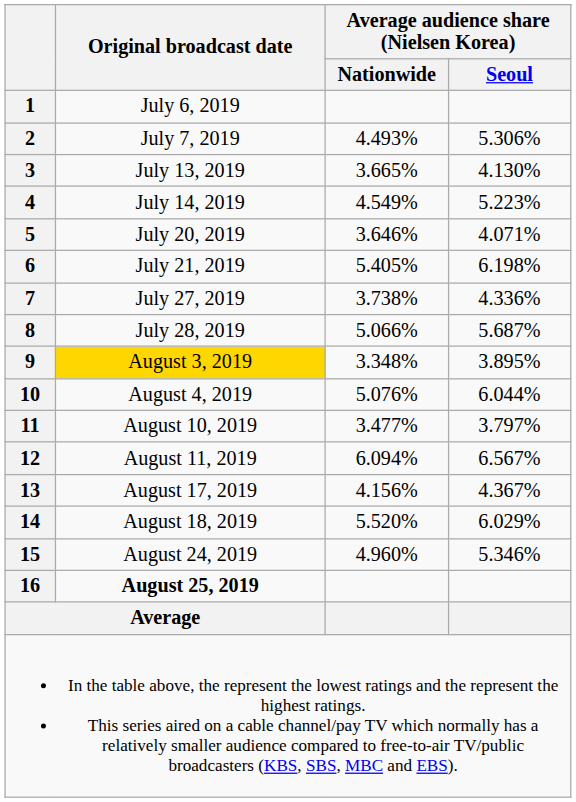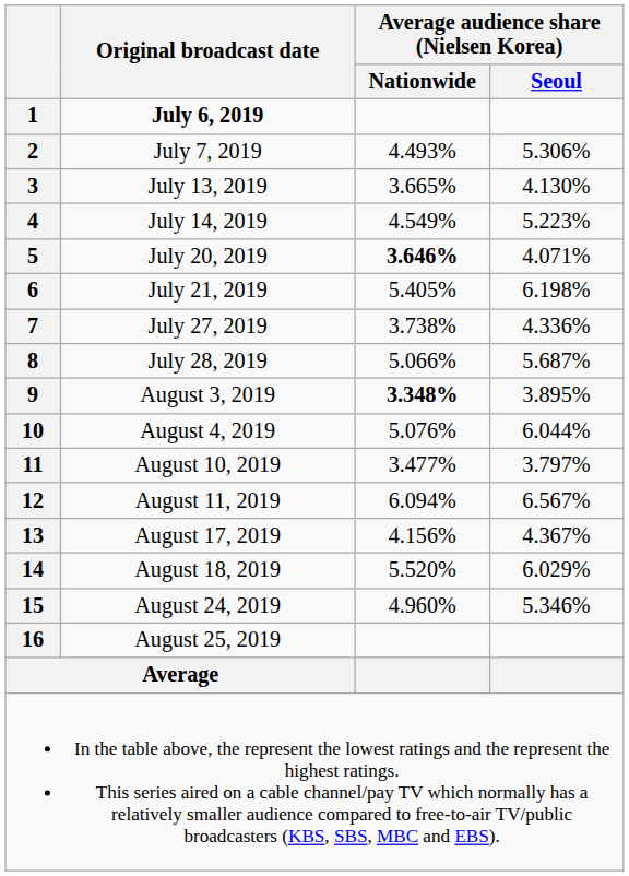1 | Original broadcast date: normal -> bold
5 | Average audience share (Nielsen Korea) / Nationwide: normal -> bold
9 | Original broadcast date: gold background -> no background
9 | Average audience share (Nielsen Korea) / Nationwide: normal -> bold
16 | Original broadcast date: bold -> normal
